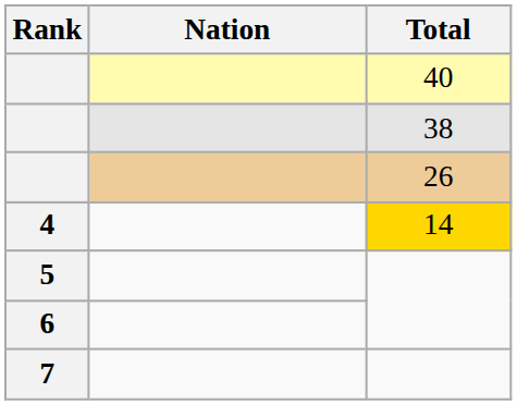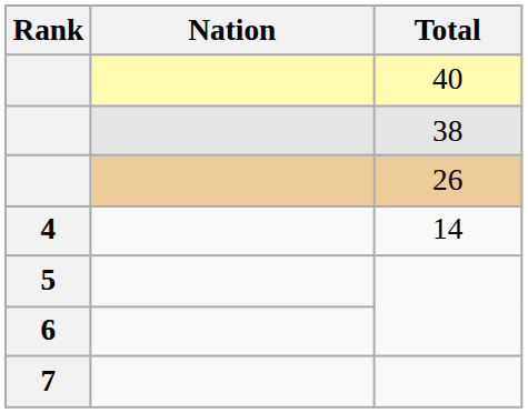4 | Total: gold background -> no background
